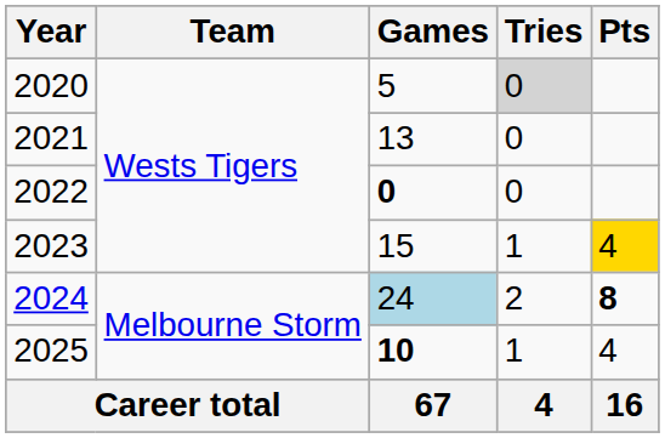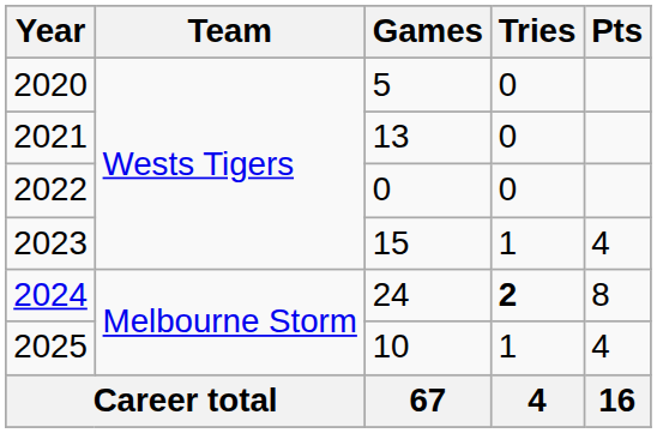2020 | Tries: lightgrey background -> no background
2022 | Games: bold -> normal
2023 | Pts: gold background -> no background
2024 | Games: lightblue background -> no background
2024 | Tries: normal -> bold
2024 | Pts: bold -> normal
2025 | Games: bold -> normal
